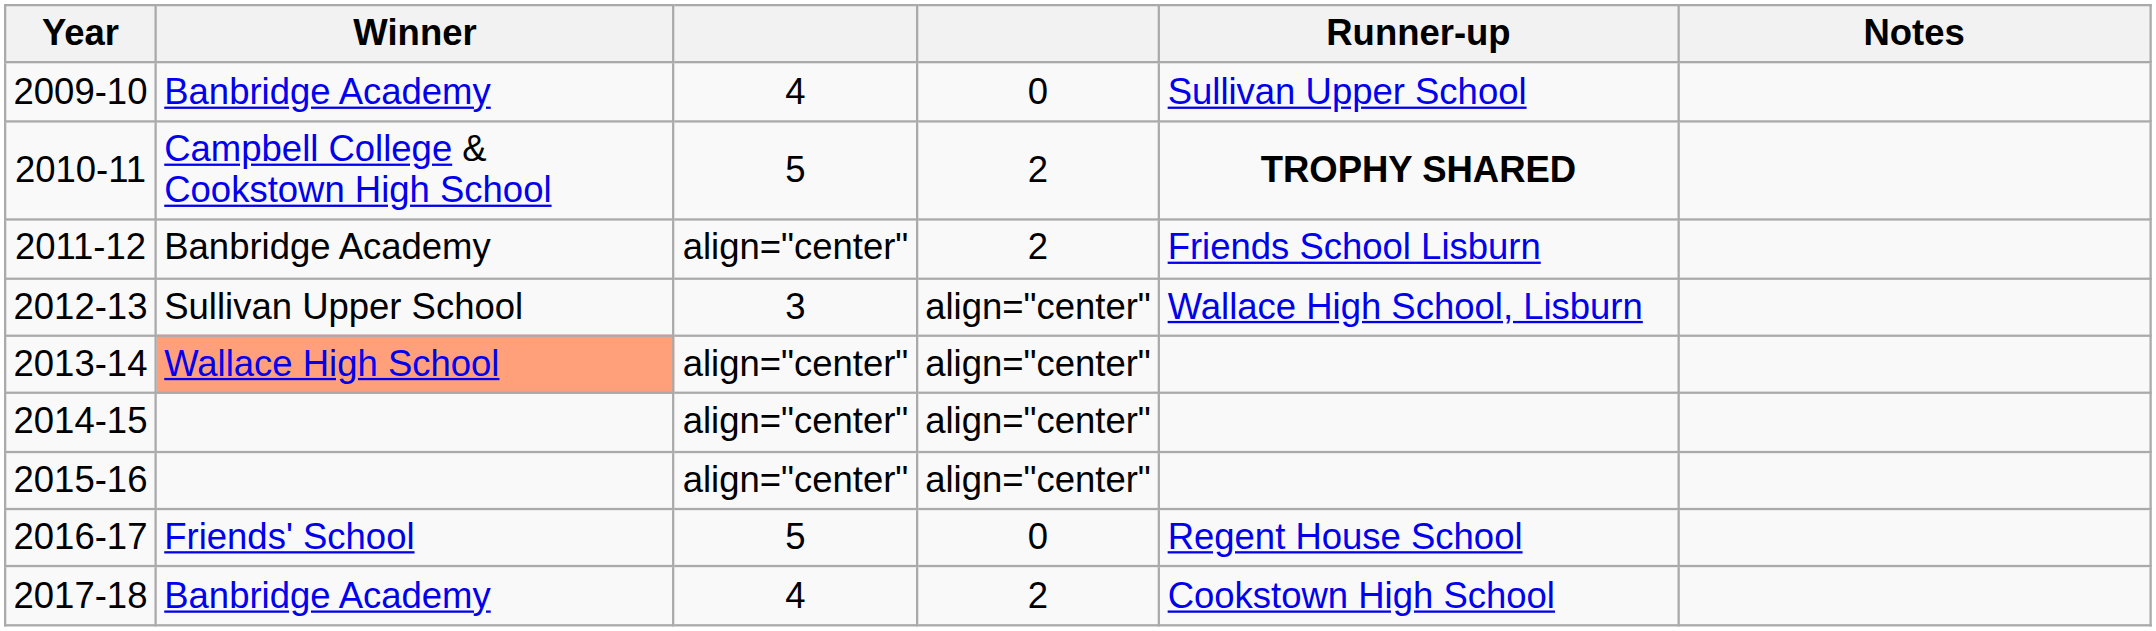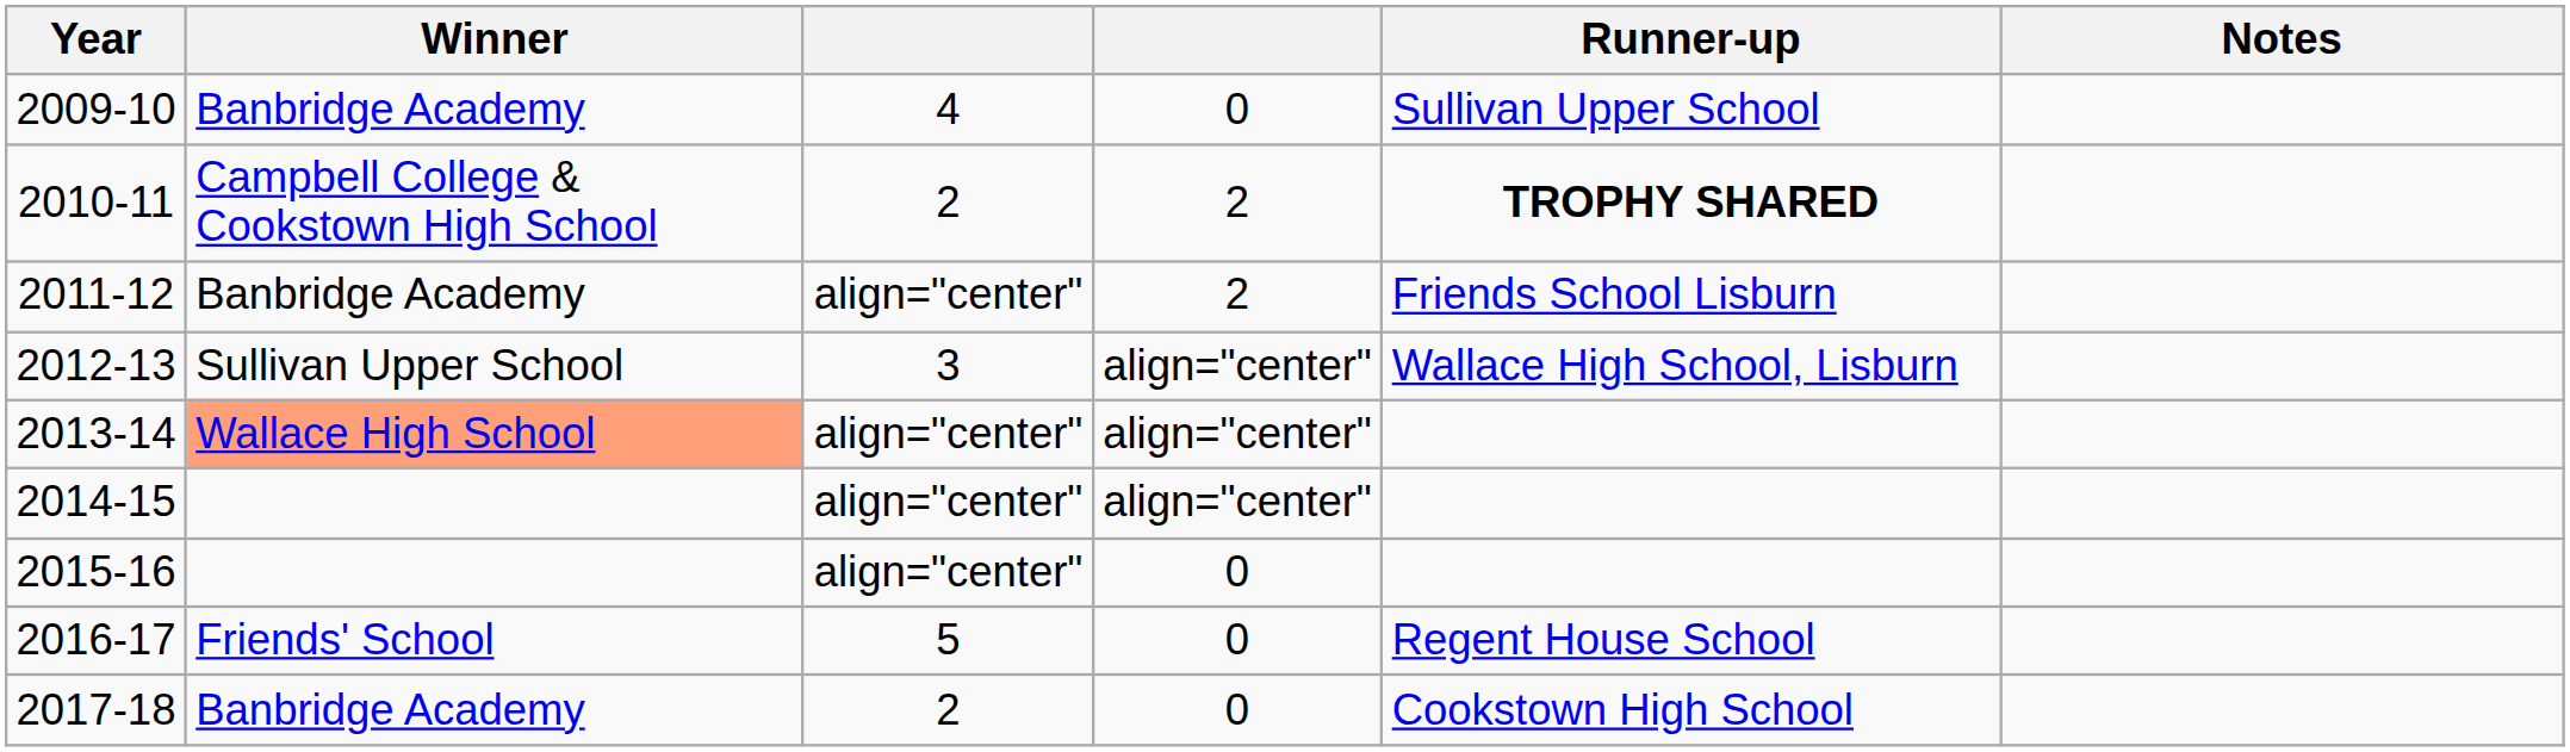2010-11 | column 3: 5 -> 2
2015-16 | column 4: align="center" -> 0
2017-18 | column 3: 4 -> 2
2017-18 | column 4: 2 -> 0
